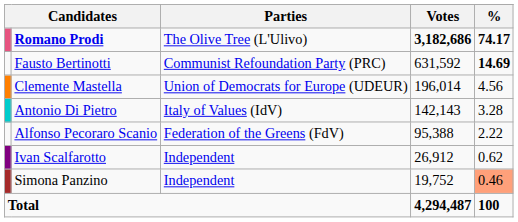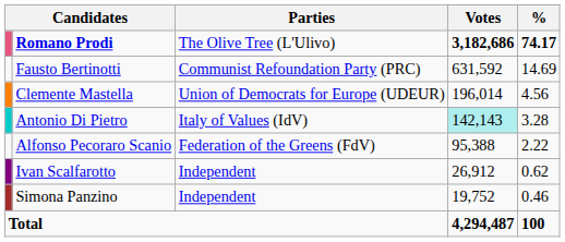Fausto Bertinotti | %: bold -> normal
Antonio Di Pietro | Votes: no background -> paleturquoise background
Simona Panzino | %: lightsalmon background -> no background
